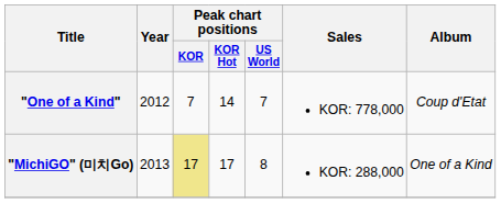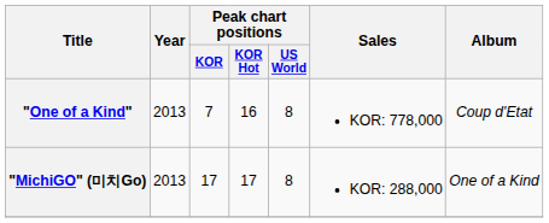"One of a Kind" | Year: 2012 -> 2013
"One of a Kind" | Peak chart positions / KOR Hot: 14 -> 16
"One of a Kind" | Peak chart positions / US World: 7 -> 8
"MichiGO" (미치Go) | Peak chart positions / KOR: khaki background -> no background
